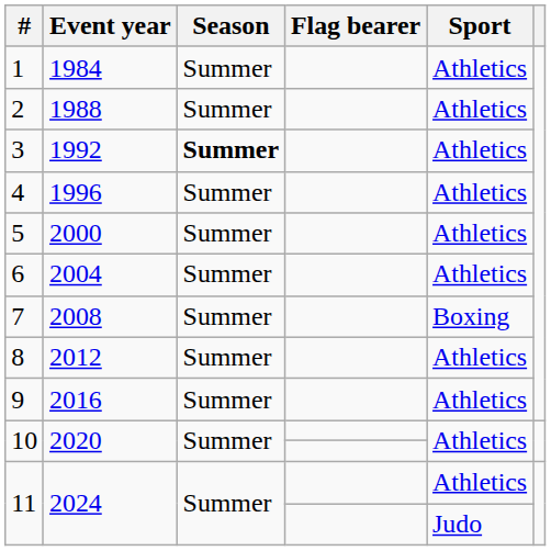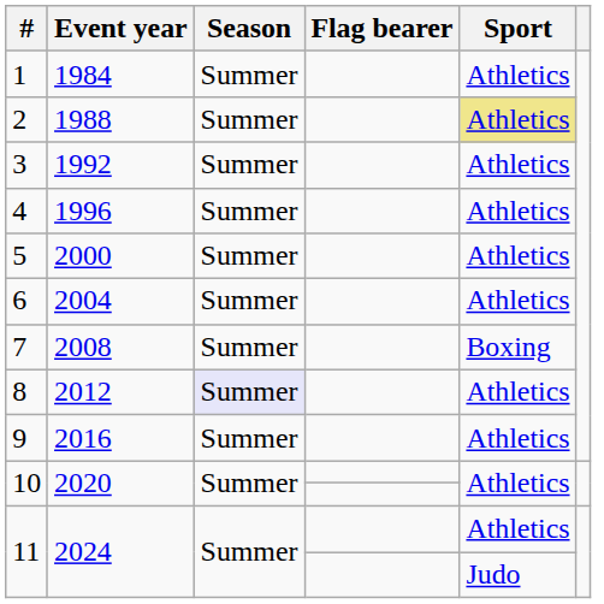2 | Sport: no background -> khaki background
3 | Season: bold -> normal
8 | Season: no background -> lavender background
